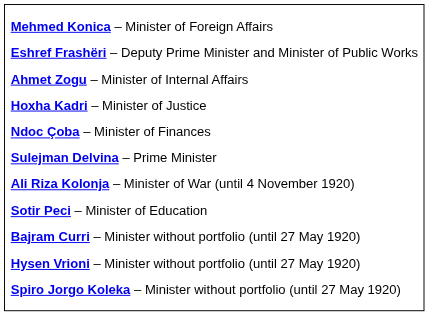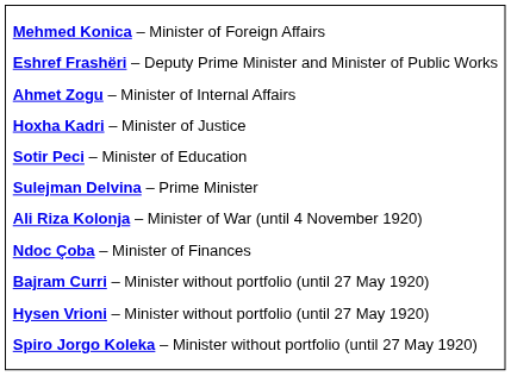row 5 | column 1: Ndoc Çoba – Minister of Finances -> Sotir Peci – Minister of Education
row 8 | column 1: Sotir Peci – Minister of Education -> Ndoc Çoba – Minister of Finances
